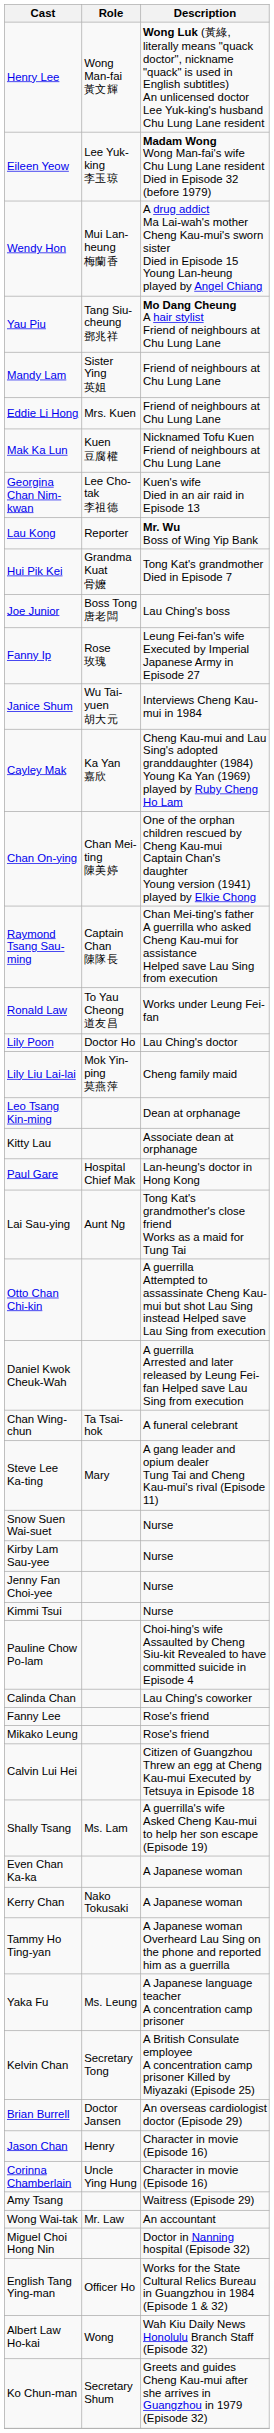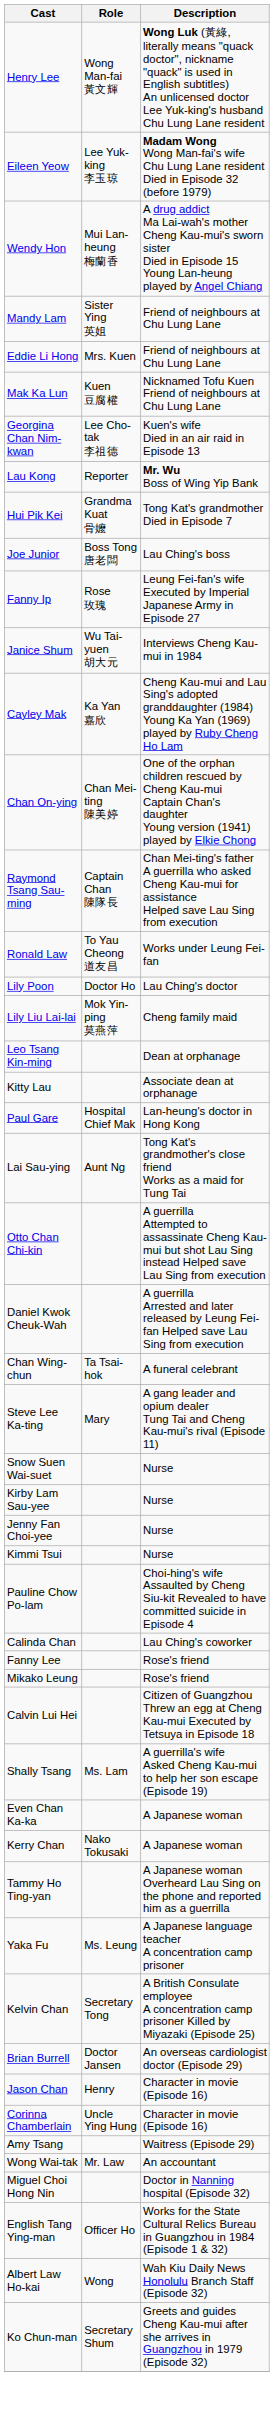- row: Yau Piu | Tang Siu-cheung 鄧兆祥 | Mo Dang Cheung A hair stylist Friend of neighbours at Chu Lung Lane
